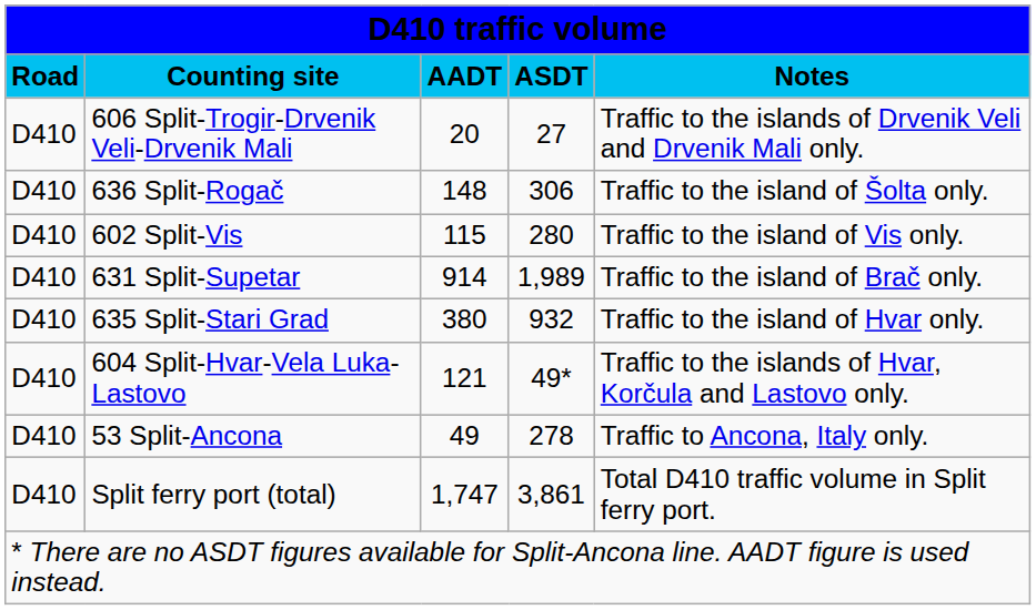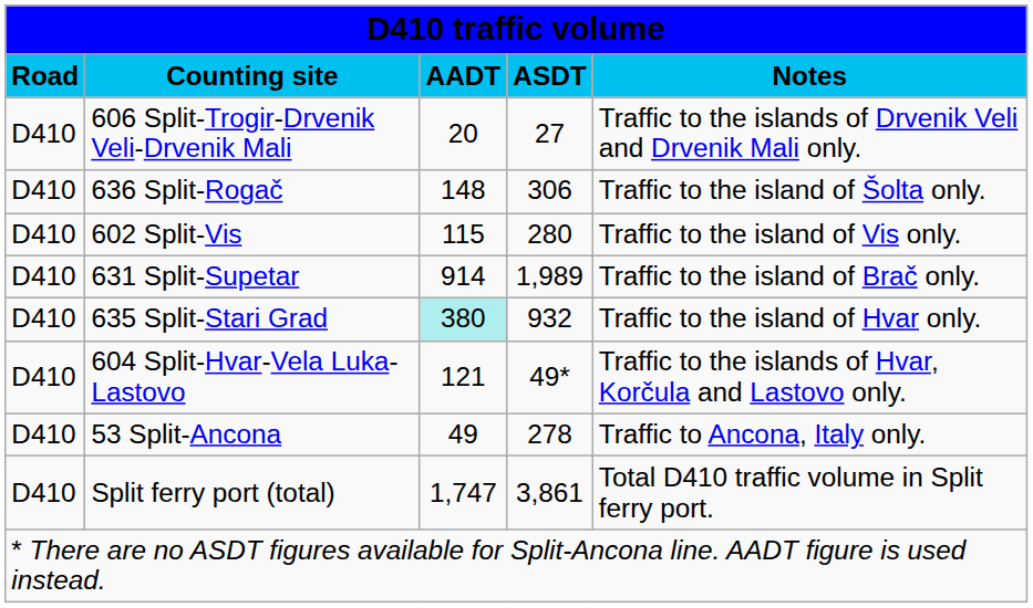635 Split-Stari Grad | column 3: no background -> paleturquoise background
